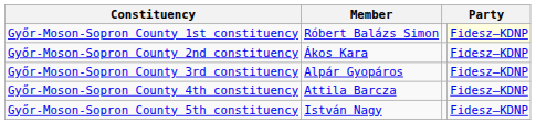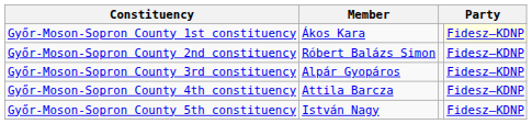Győr-Moson-Sopron County 1st constituency | Member: Róbert Balázs Simon -> Ákos Kara
Győr-Moson-Sopron County 2nd constituency | Member: Ákos Kara -> Róbert Balázs Simon
